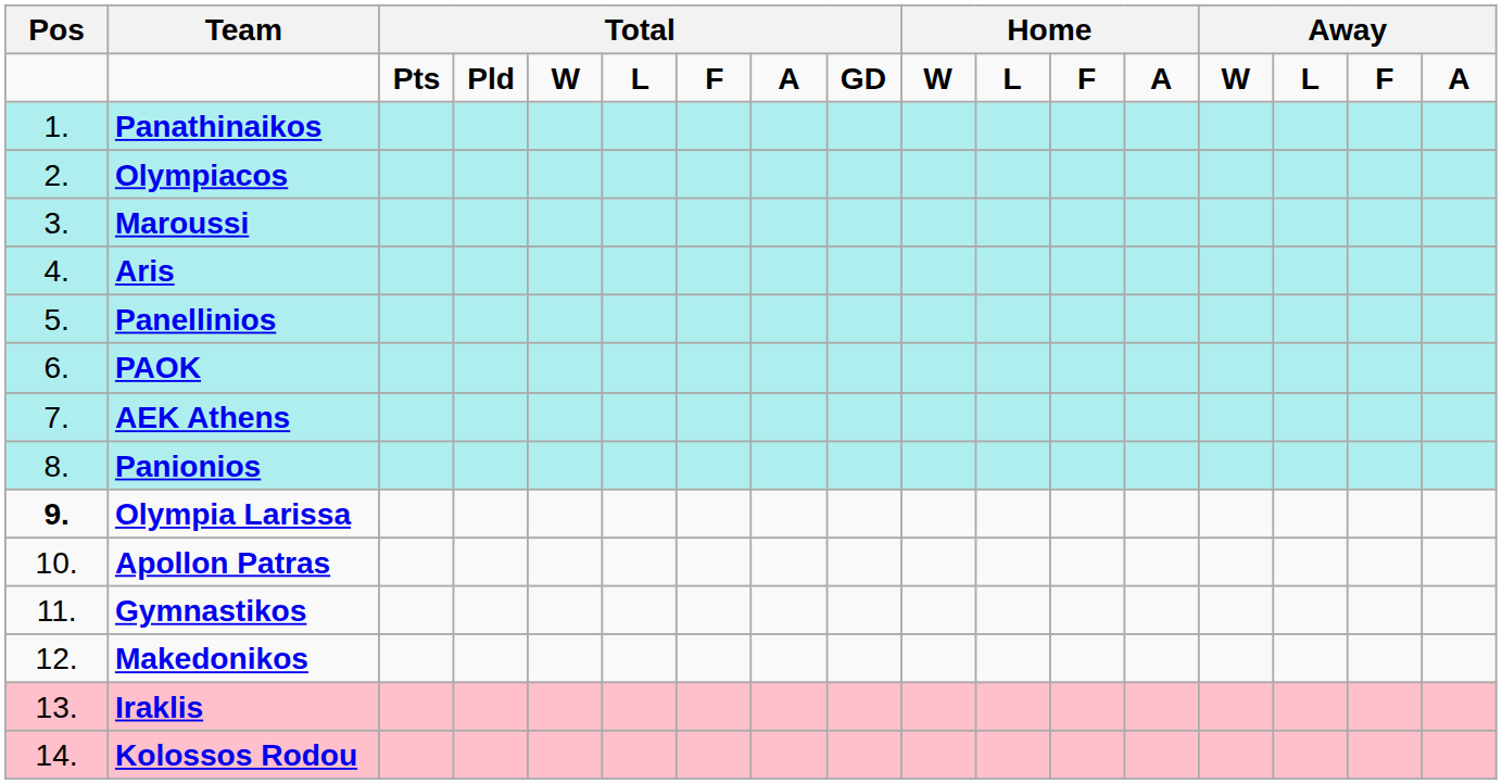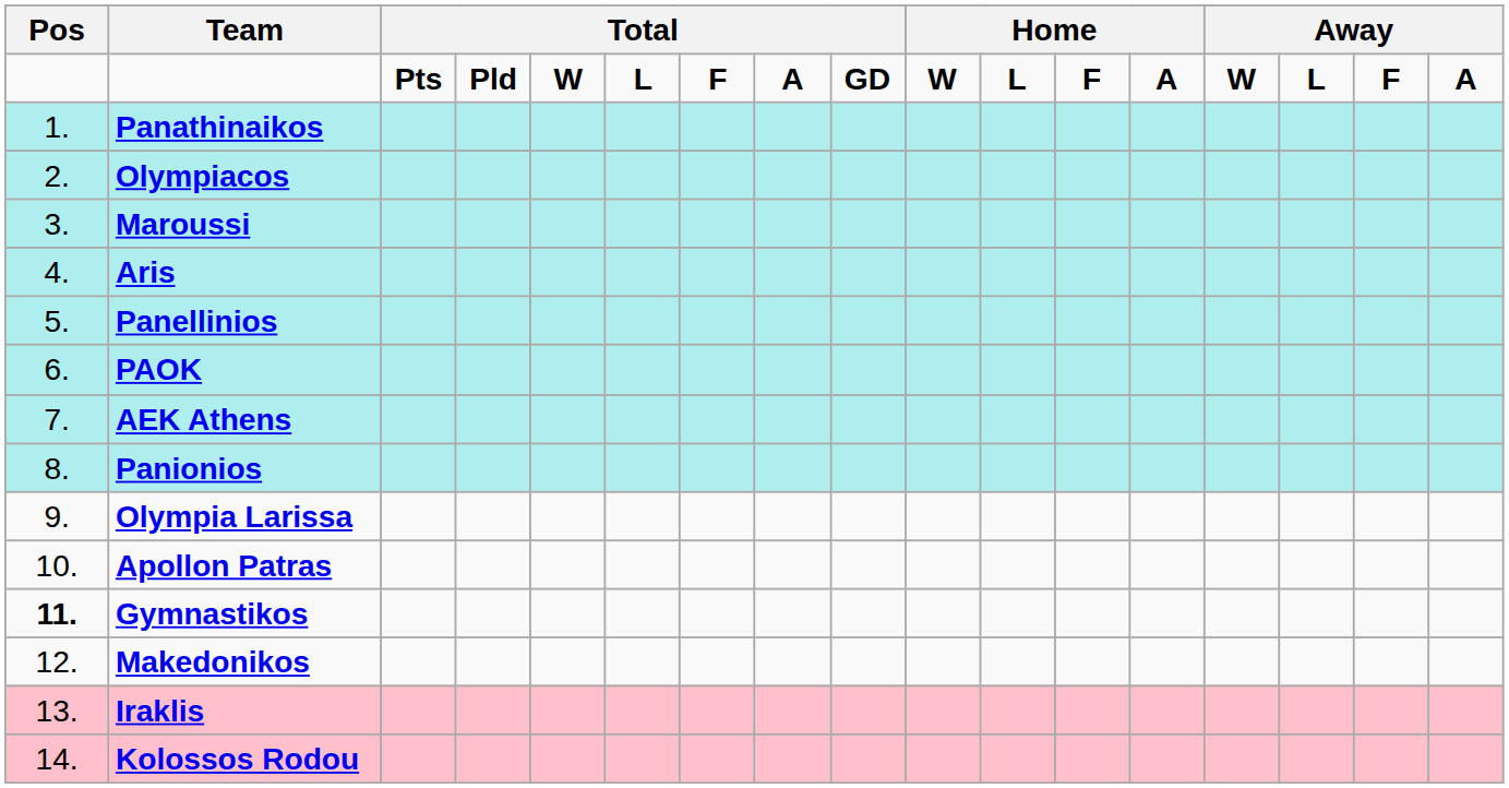Olympia Larissa | Pos: bold -> normal
Gymnastikos | Pos: normal -> bold
